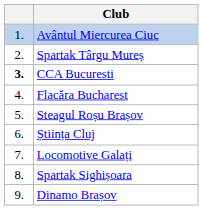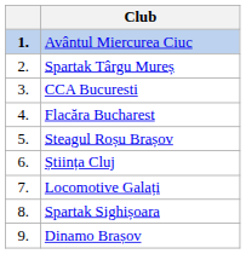Avântul Miercurea Ciuc | column 1: normal -> bold
CCA Bucuresti | column 1: bold -> normal
